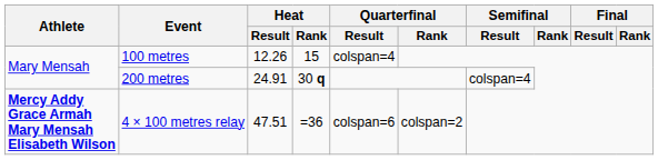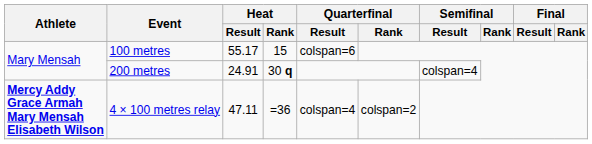100 metres | Heat / Result: 12.26 -> 55.17
100 metres | Quarterfinal / Result: colspan=4 -> colspan=6
4 × 100 metres relay | Heat / Result: 47.51 -> 47.11
4 × 100 metres relay | Quarterfinal / Result: colspan=6 -> colspan=4
